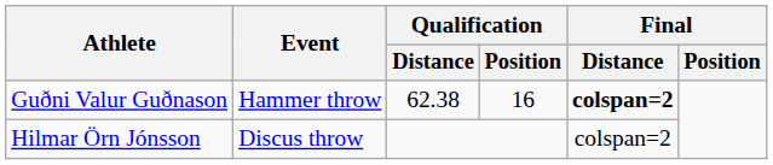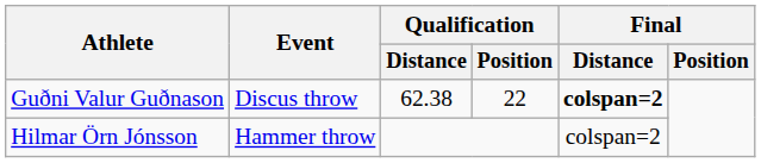Guðni Valur Guðnason | Event: Hammer throw -> Discus throw
Guðni Valur Guðnason | Qualification / Position: 16 -> 22
Hilmar Örn Jónsson | Event: Discus throw -> Hammer throw
